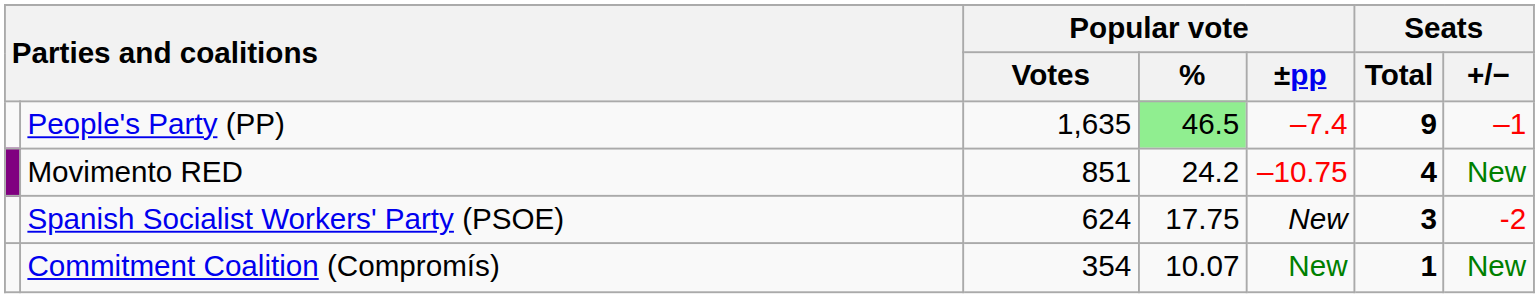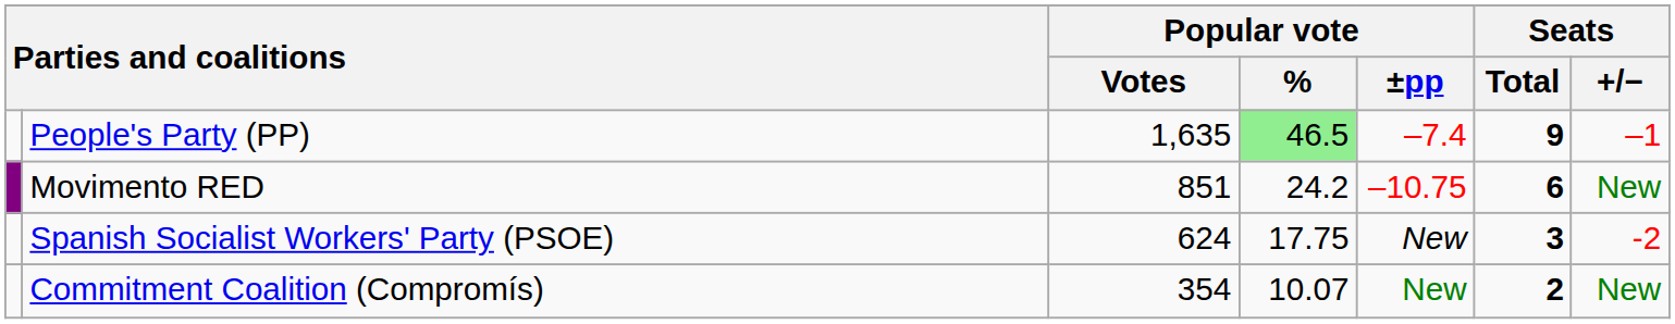Movimento RED | Seats / Total: 4 -> 6
Commitment Coalition (Compromís) | Seats / Total: 1 -> 2
